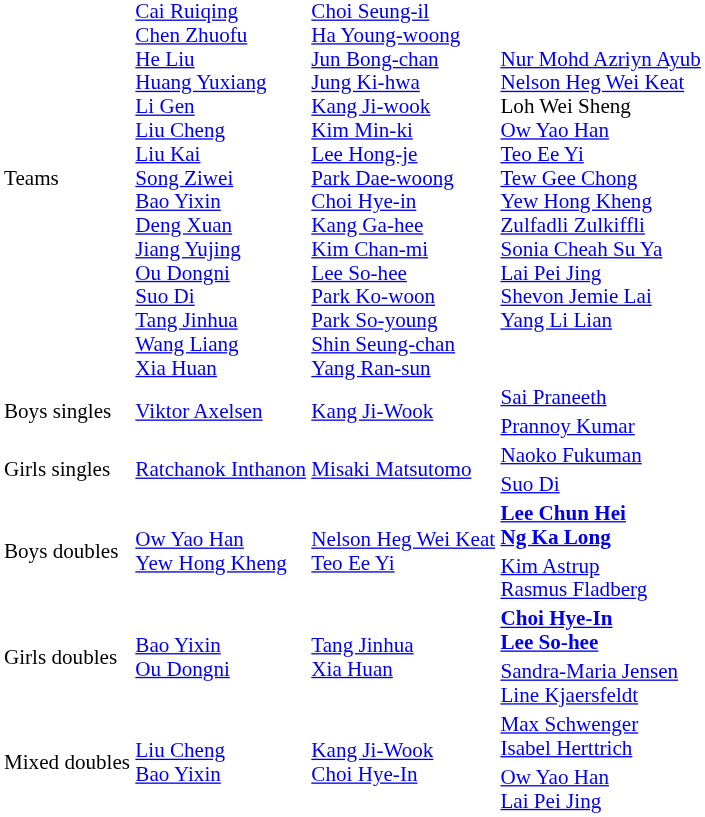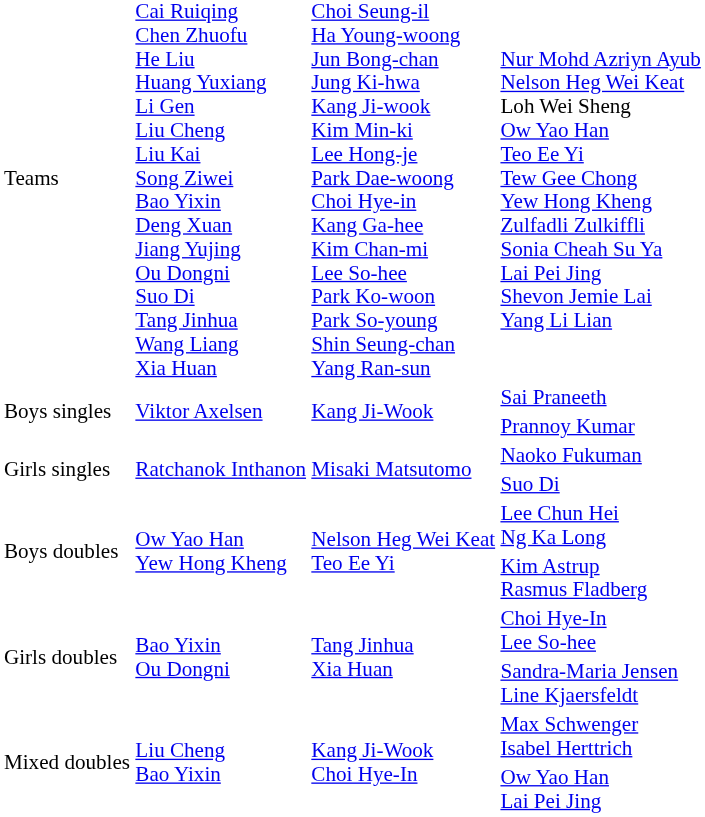Lee Chun Hei Ng Ka Long | column 4: bold -> normal
Choi Hye-In Lee So-hee | column 4: bold -> normal
